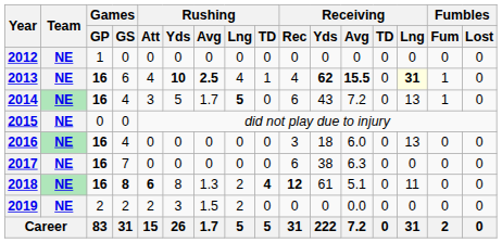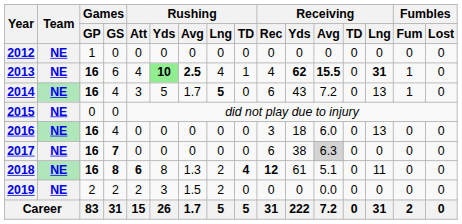2013 | Rushing / Yds: no background -> lightgreen background
2013 | Receiving / Lng: lightyellow background -> no background
2017 | Games / GS: normal -> bold
2017 | Receiving / Avg: no background -> lightgrey background
